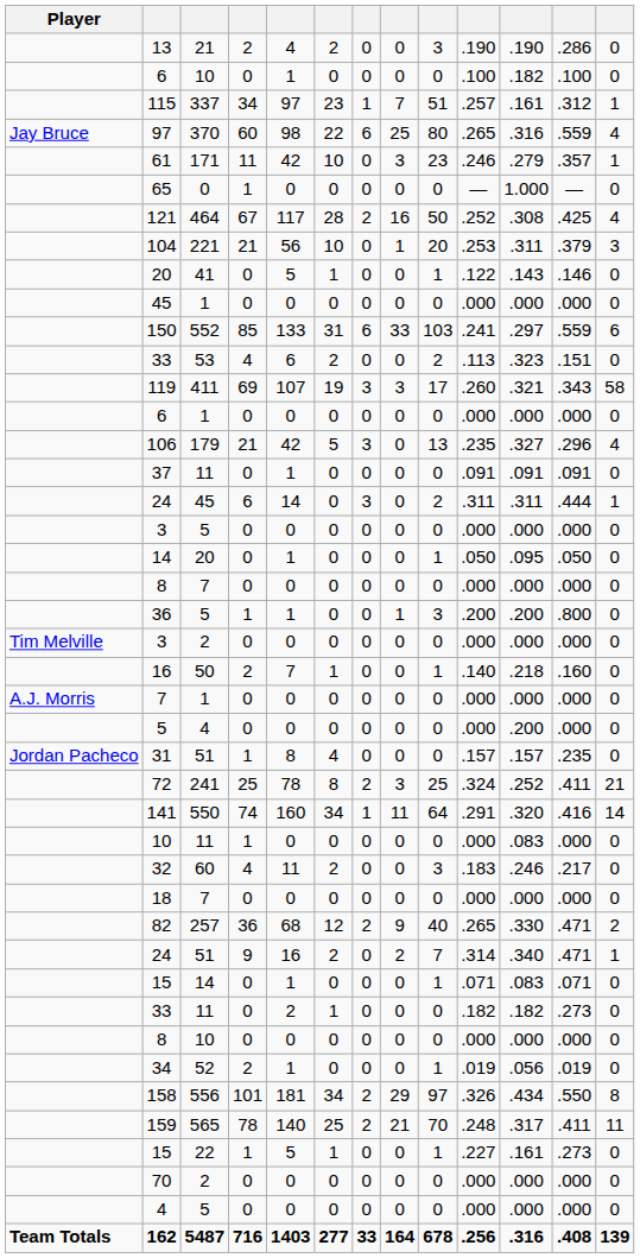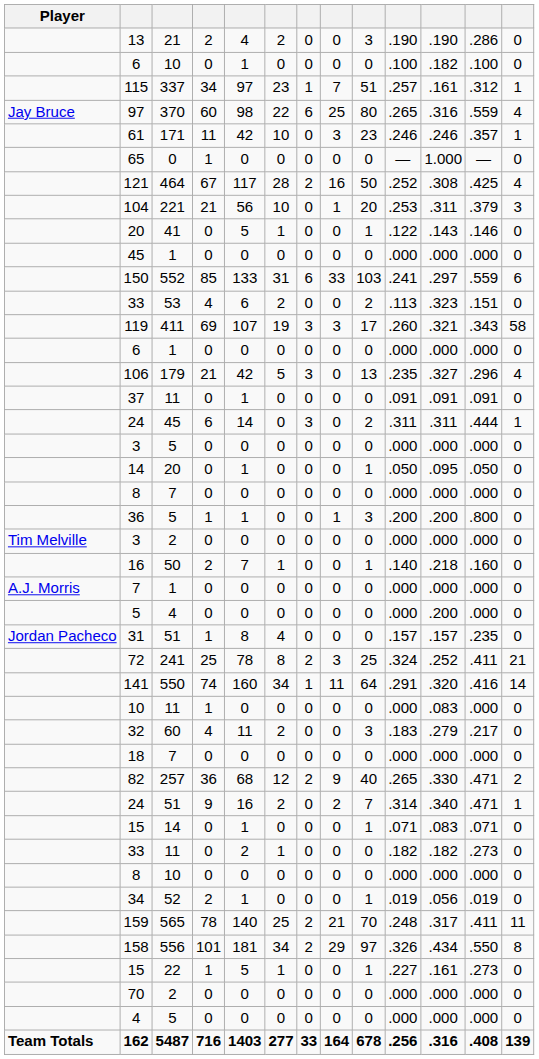61 | column 11: .279 -> .246
32 | column 11: .246 -> .279
rows swapped: 159 <-> 158
